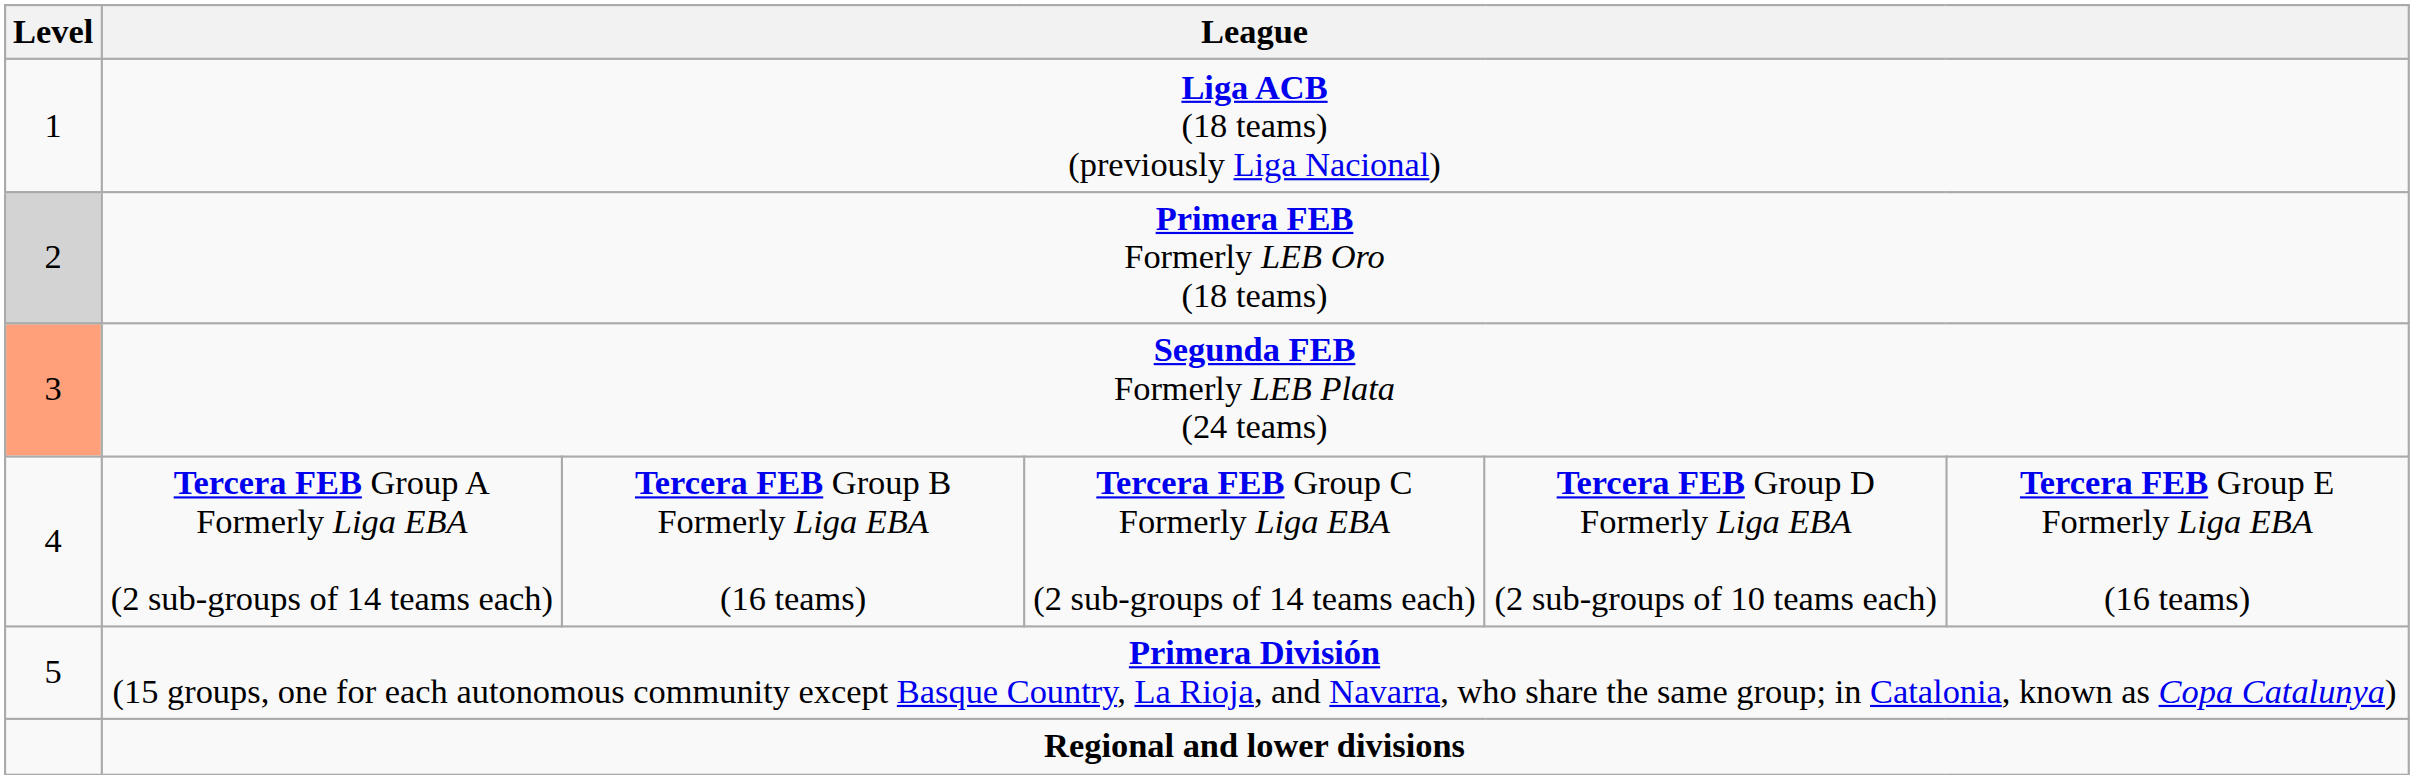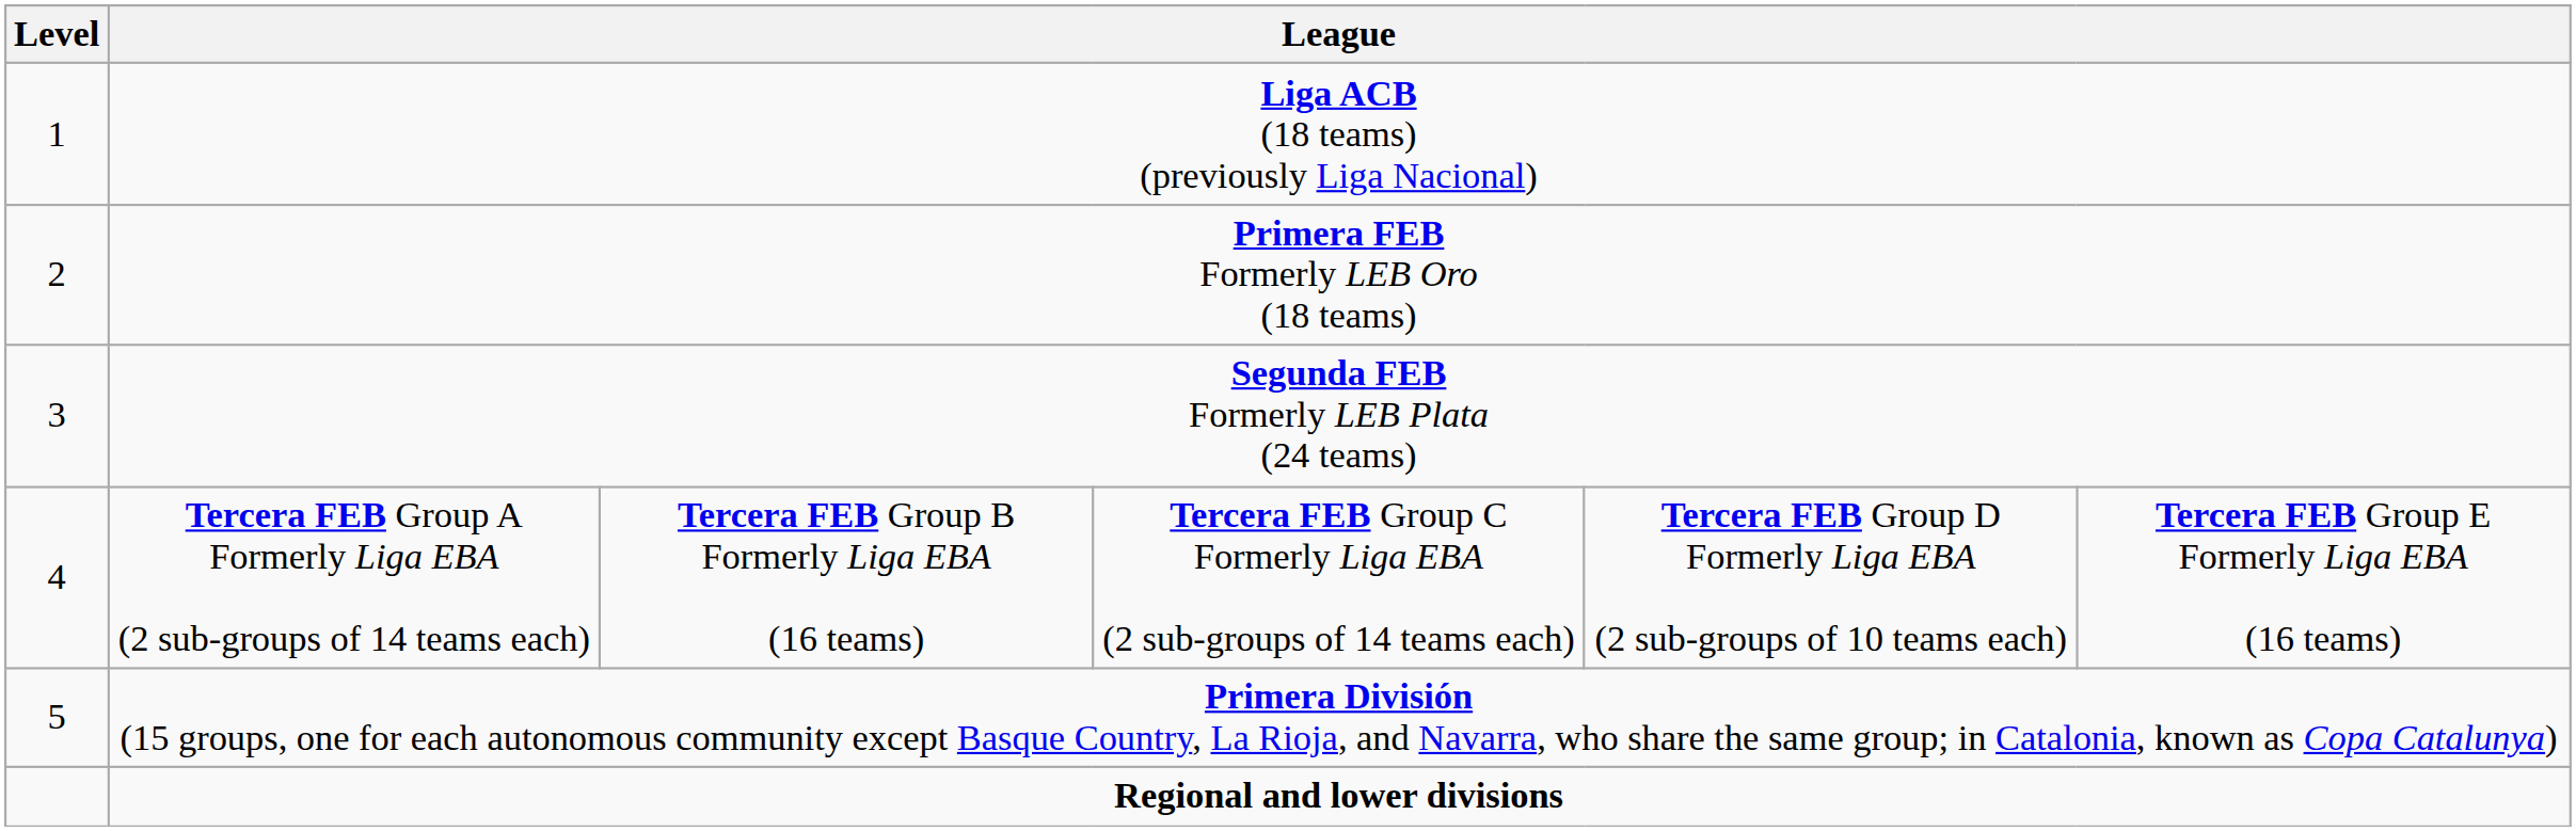Primera FEB Formerly LEB Oro (18 teams) | Level: lightgrey background -> no background
Segunda FEB Formerly LEB Plata (24 teams) | Level: lightsalmon background -> no background
